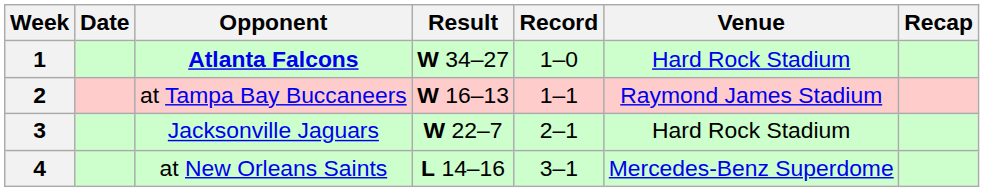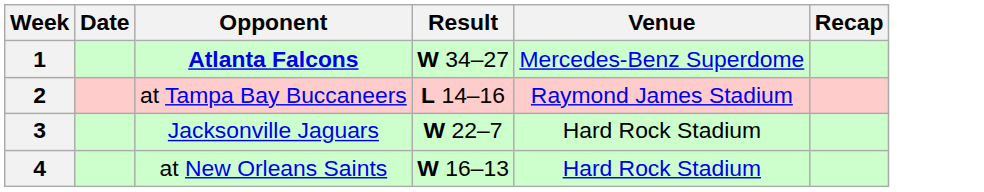- column: Record | 1–0 | 1–1 | 2–1 | 3–1
1 | Venue: Hard Rock Stadium -> Mercedes-Benz Superdome
2 | Result: W 16–13 -> L 14–16
4 | Result: L 14–16 -> W 16–13
4 | Venue: Mercedes-Benz Superdome -> Hard Rock Stadium
